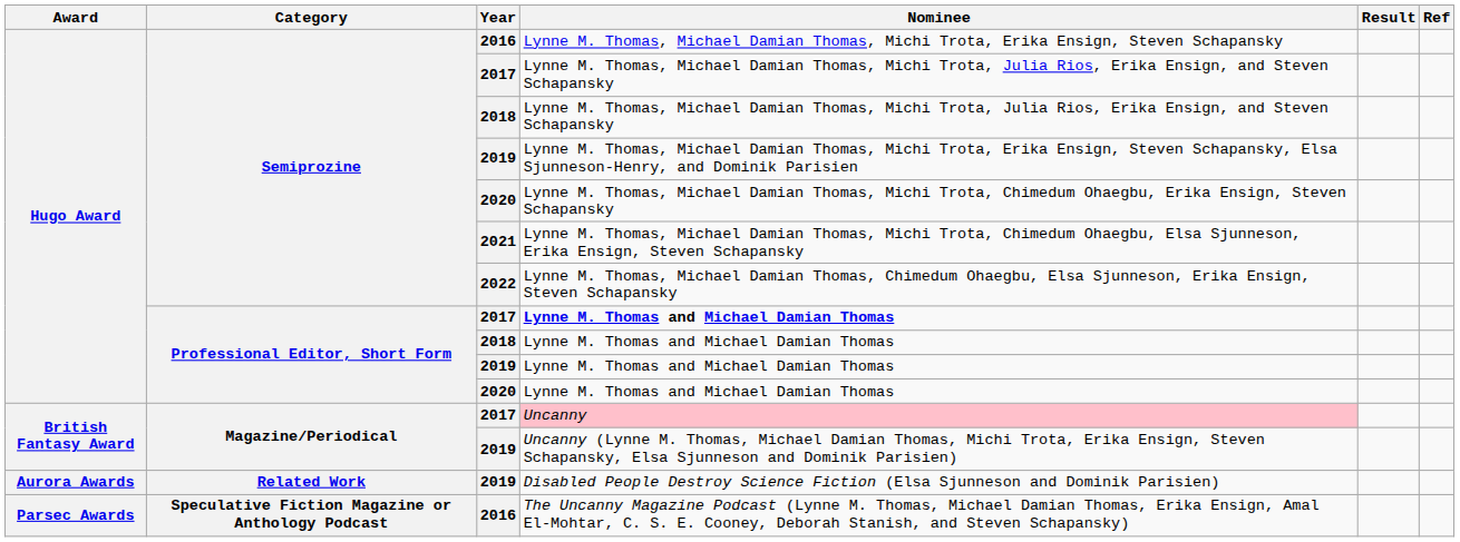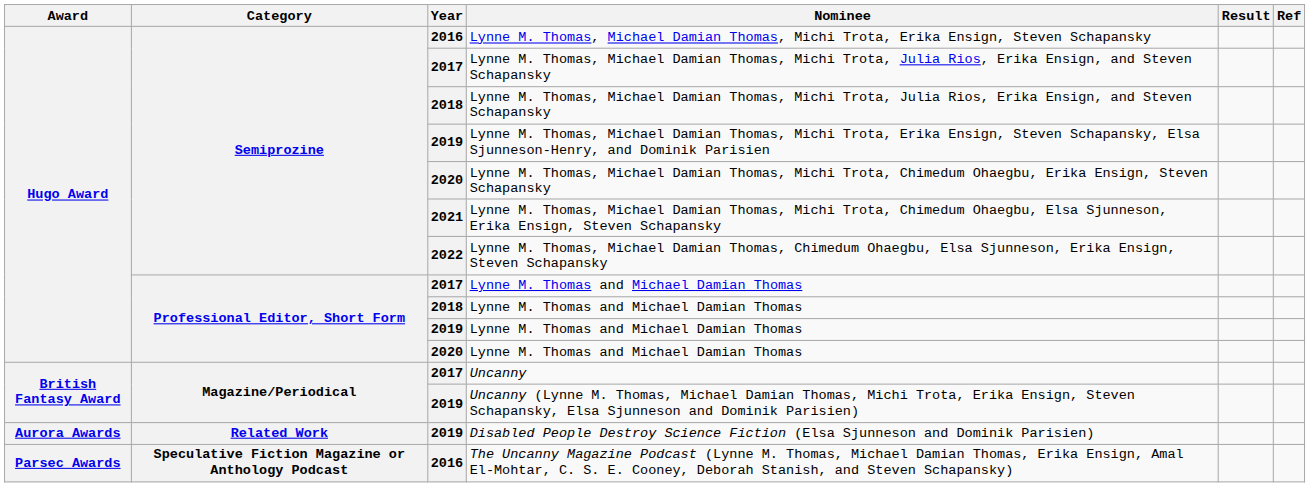2017 / Lynne M. Thomas and Michael Damian Thomas | Nominee: bold -> normal
Uncanny | Nominee: pink background -> no background
